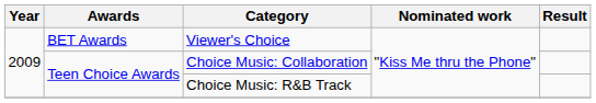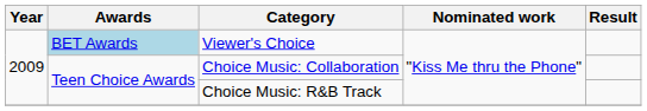Viewer's Choice | Awards: no background -> lightblue background
